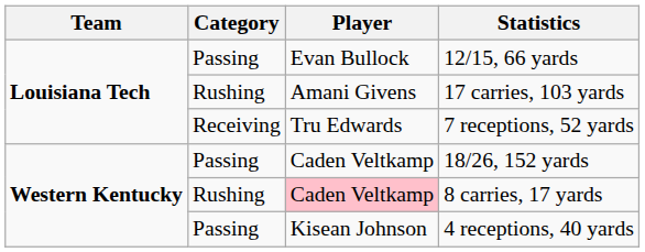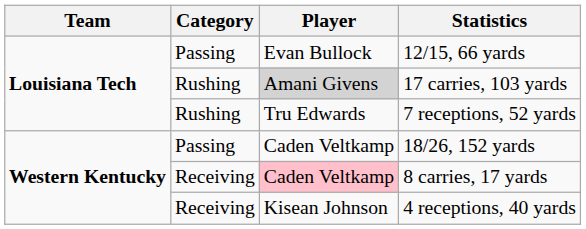17 carries, 103 yards | Player: no background -> lightgrey background
7 receptions, 52 yards | Category: Receiving -> Rushing
8 carries, 17 yards | Category: Rushing -> Receiving
4 receptions, 40 yards | Category: Passing -> Receiving
